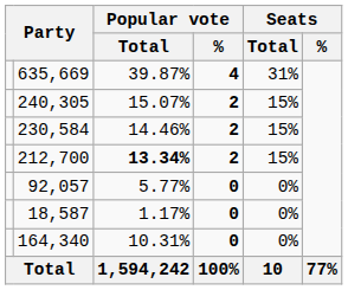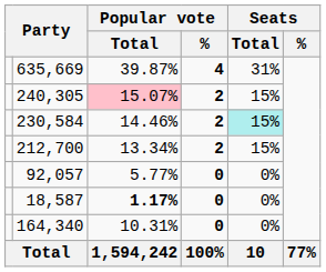240,305 | Popular vote / Total: no background -> pink background
230,584 | Seats / Total: no background -> paleturquoise background
212,700 | Popular vote / Total: bold -> normal
18,587 | Popular vote / Total: normal -> bold
